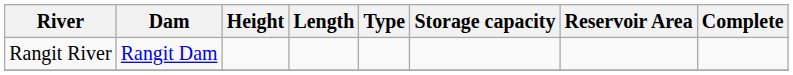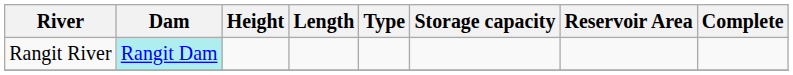Rangit River | Dam: no background -> paleturquoise background
